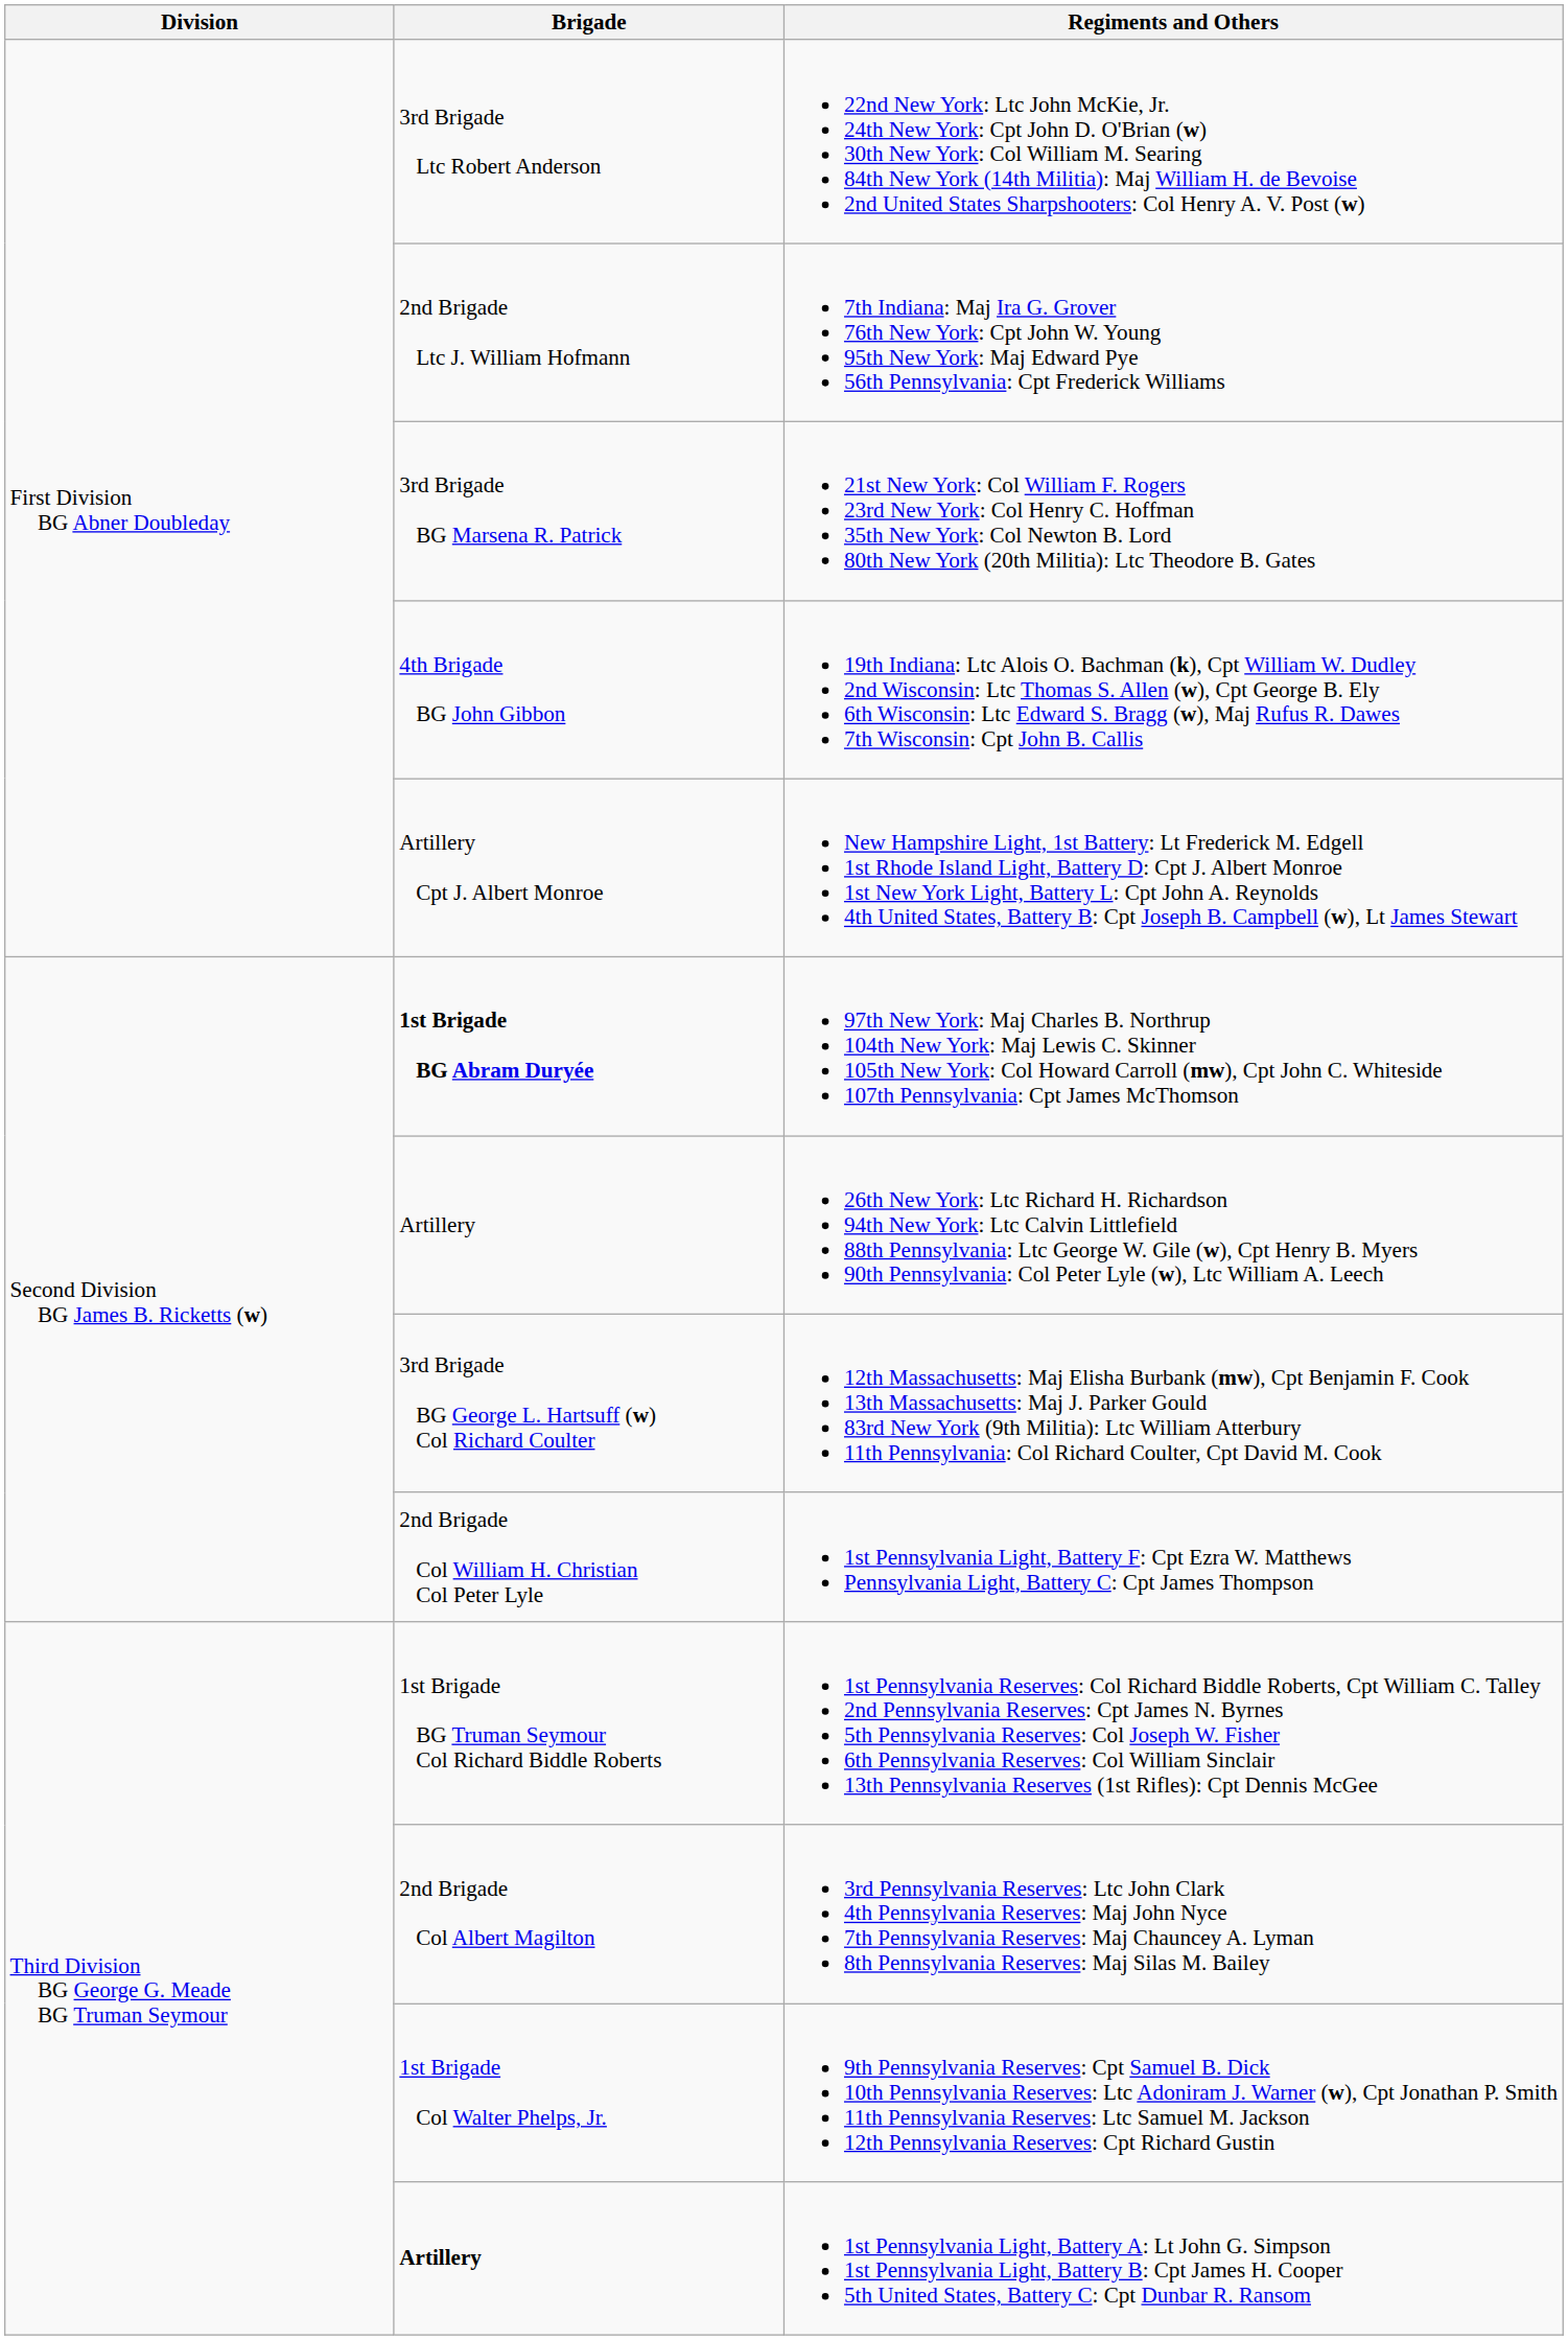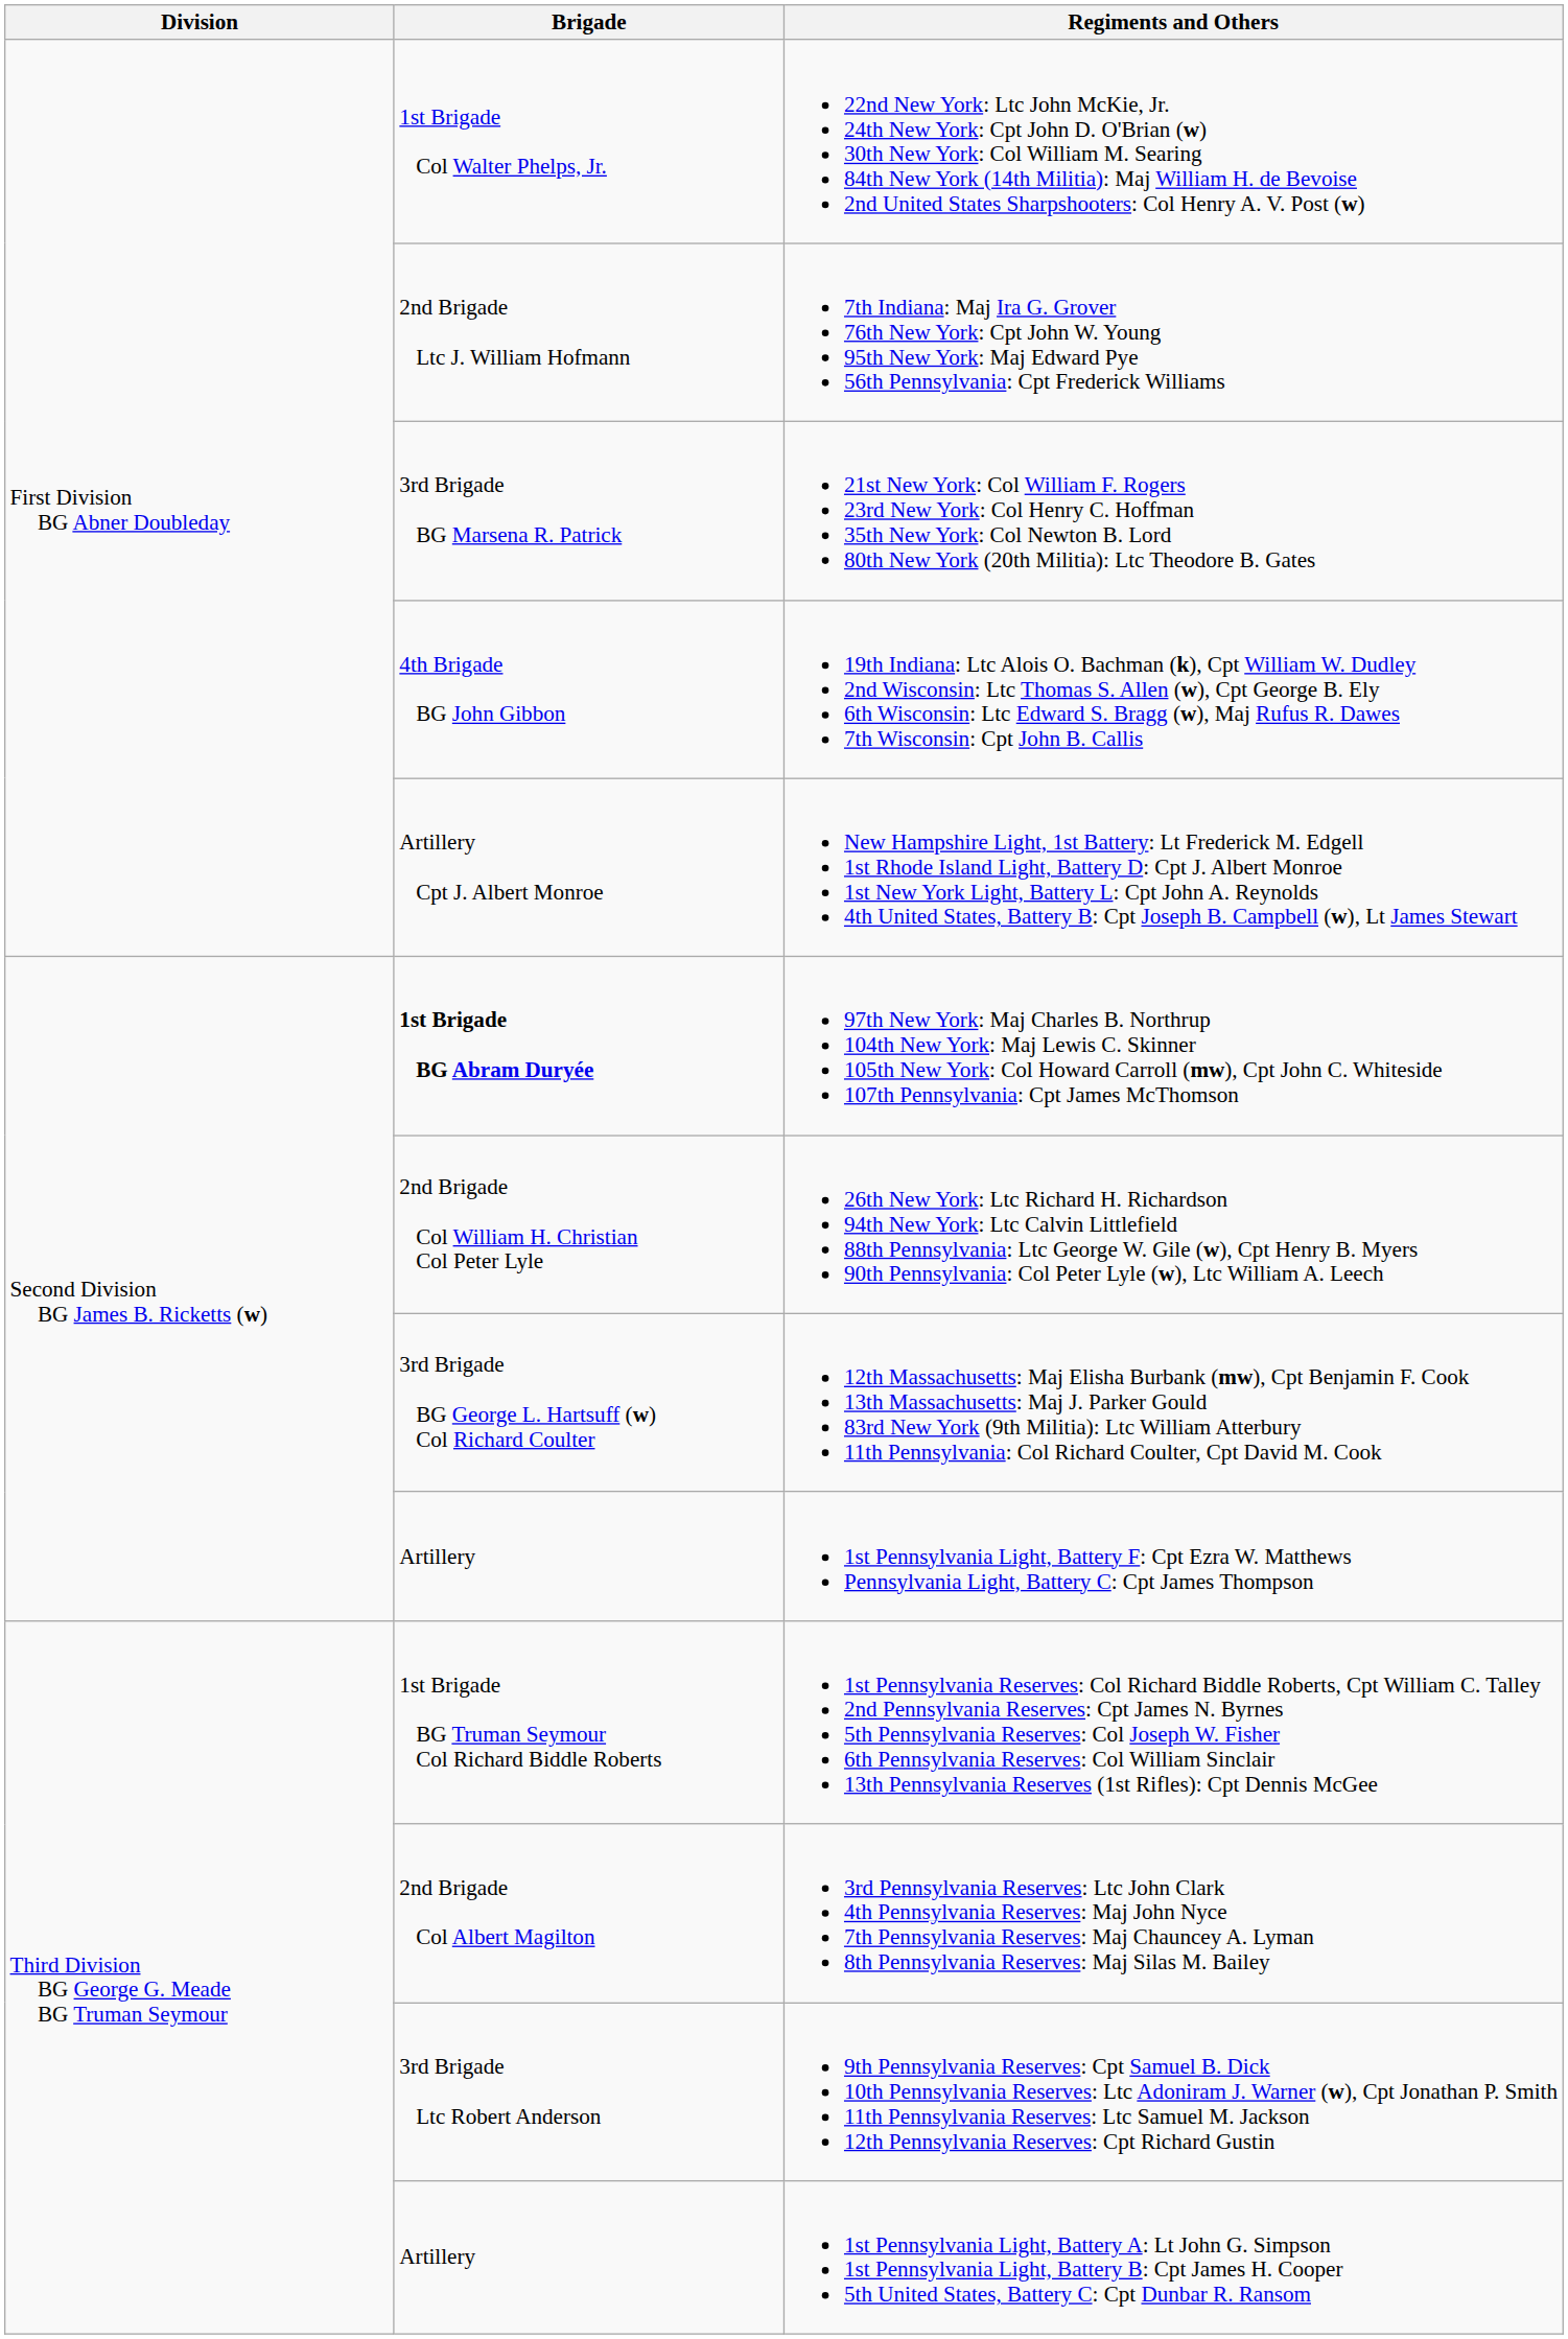row 2 | Brigade: 3rd Brigade Ltc Robert Anderson -> 1st Brigade Col Walter Phelps, Jr.
row 8 | Brigade: Artillery -> 2nd Brigade Col William H. Christian Col Peter Lyle
row 10 | Brigade: 2nd Brigade Col William H. Christian Col Peter Lyle -> Artillery
row 13 | Brigade: 1st Brigade Col Walter Phelps, Jr. -> 3rd Brigade Ltc Robert Anderson
row 14 | Brigade: bold -> normal
